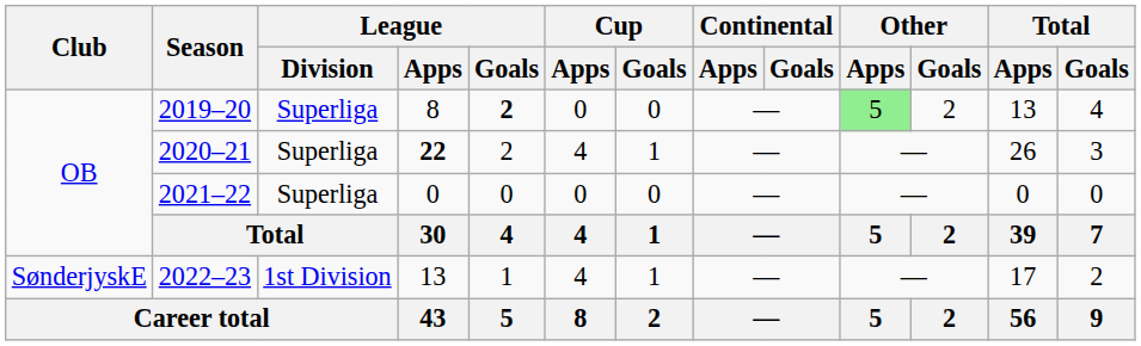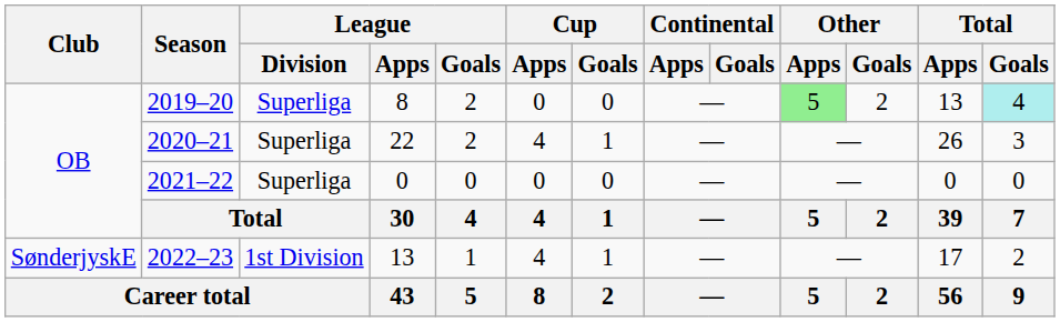2019–20 | League / Goals: bold -> normal
2019–20 | Total / Goals: no background -> paleturquoise background
2020–21 | League / Apps: bold -> normal
